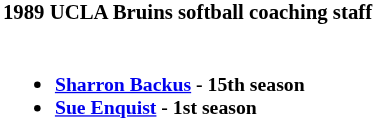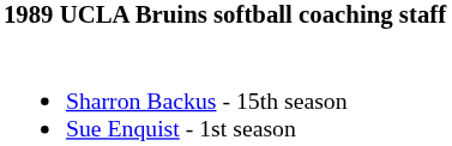Sharron Backus - 15th season Sue Enquist - 1st season | column 1: bold -> normal
